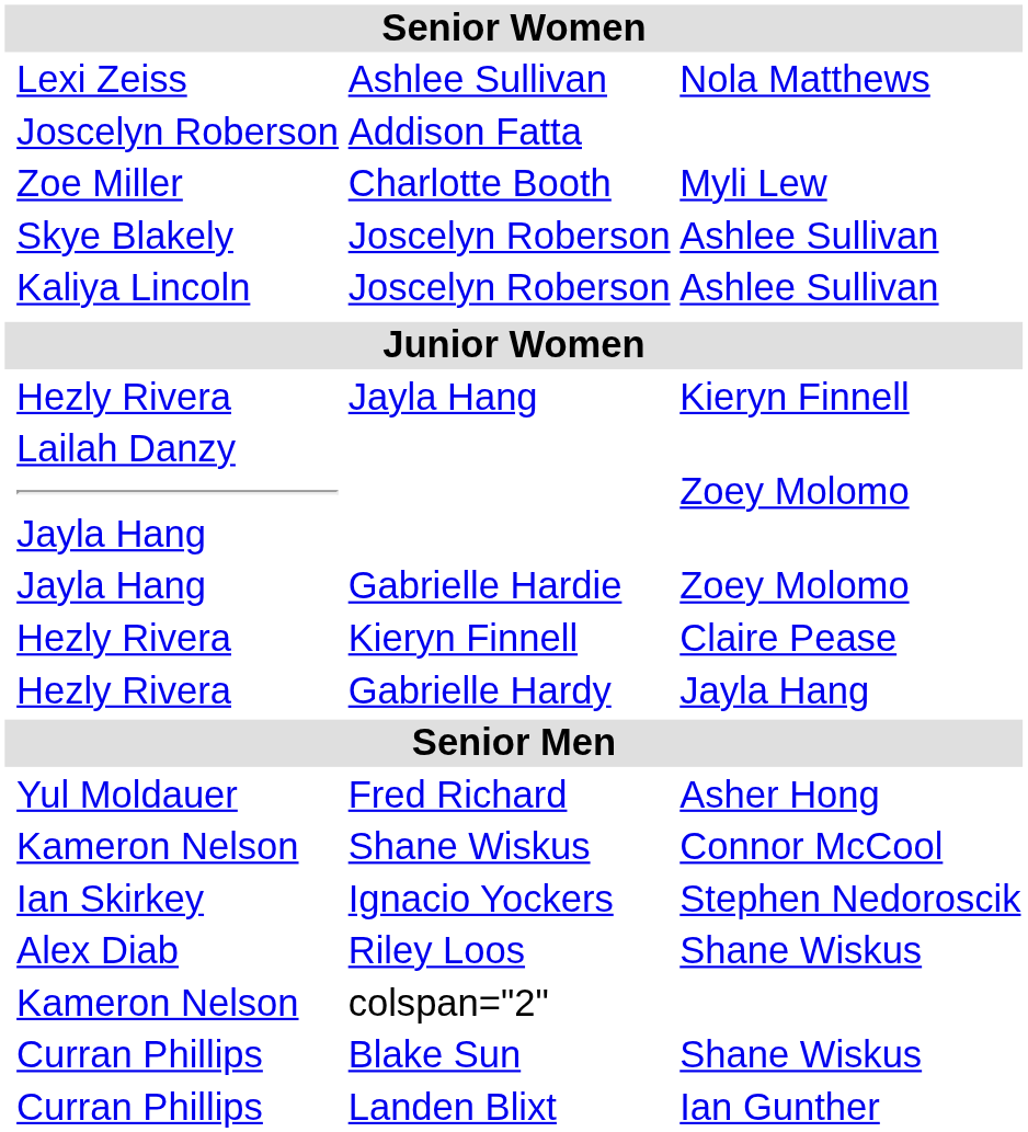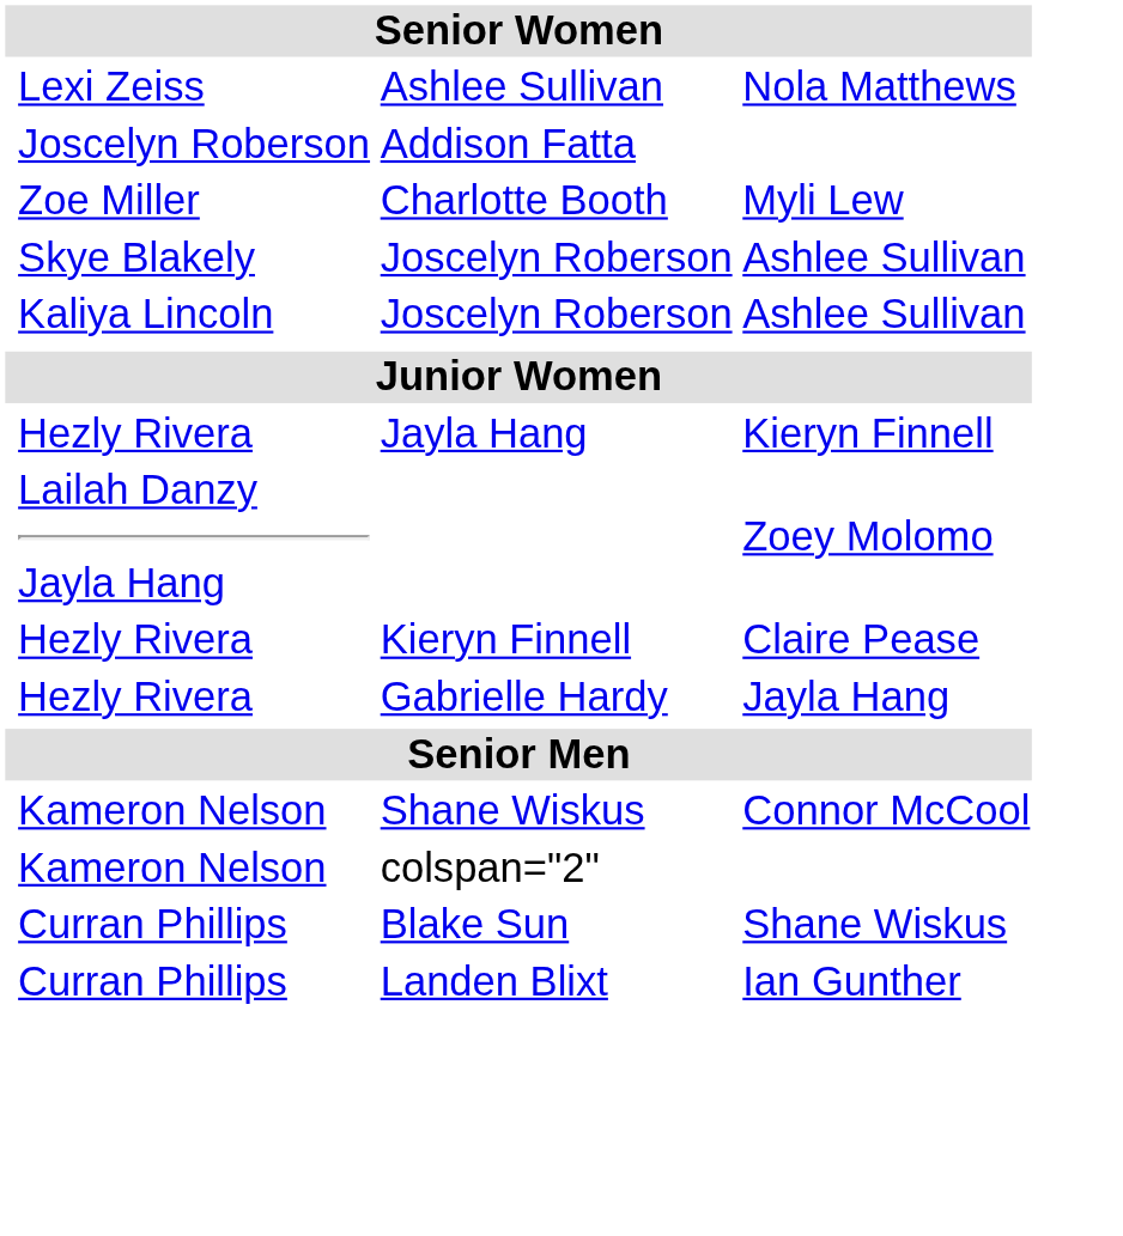- row: Jayla Hang | Gabrielle Hardie | Zoey Molomo
- row: Yul Moldauer | Fred Richard | Asher Hong
- row: Ian Skirkey | Ignacio Yockers | Stephen Nedoroscik
- row: Alex Diab | Riley Loos | Shane Wiskus
